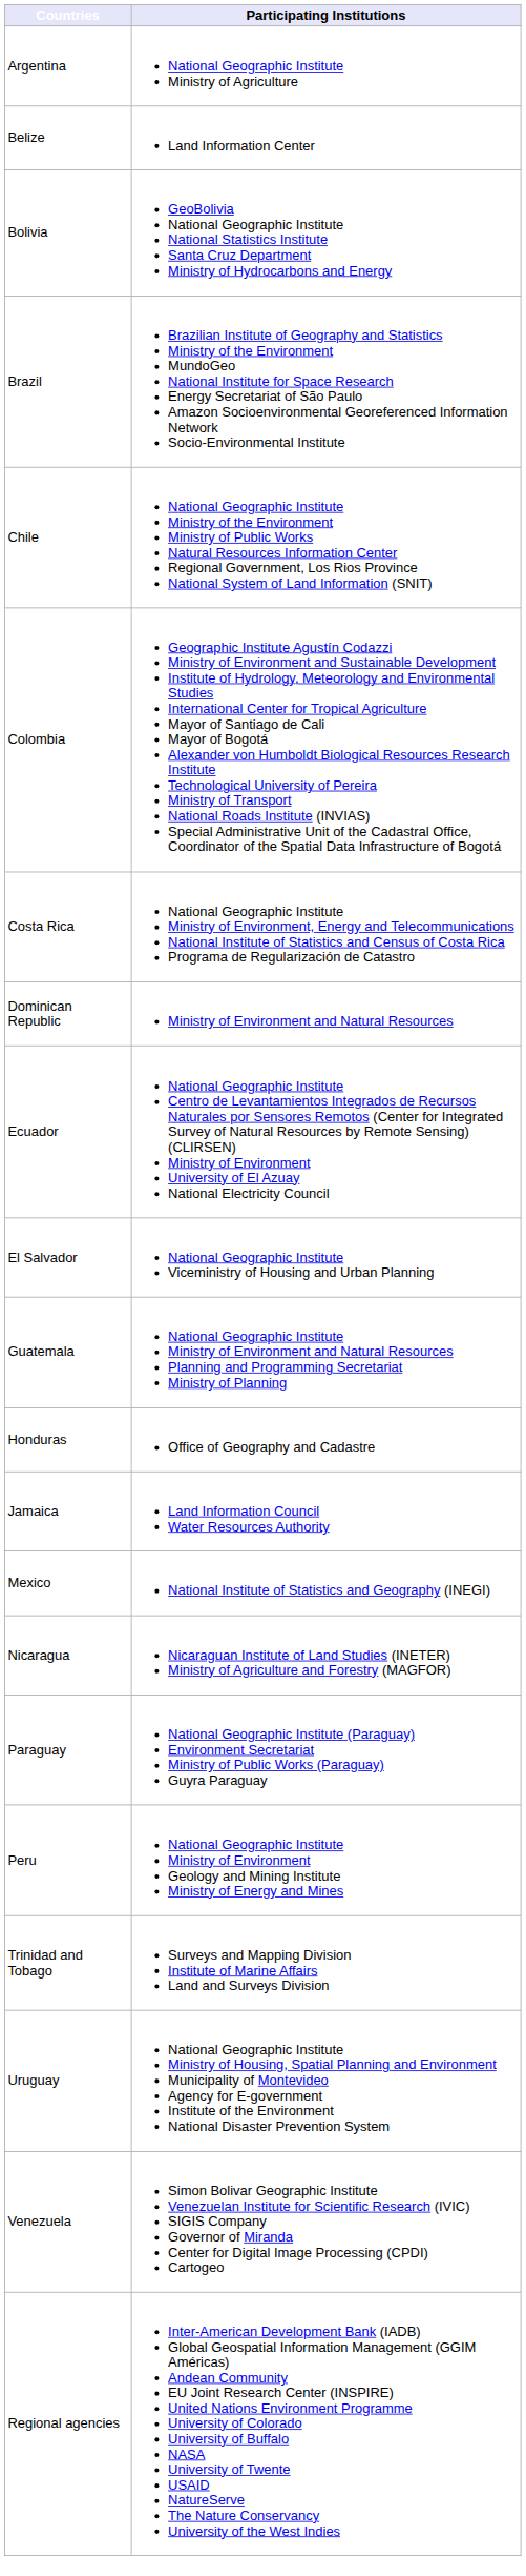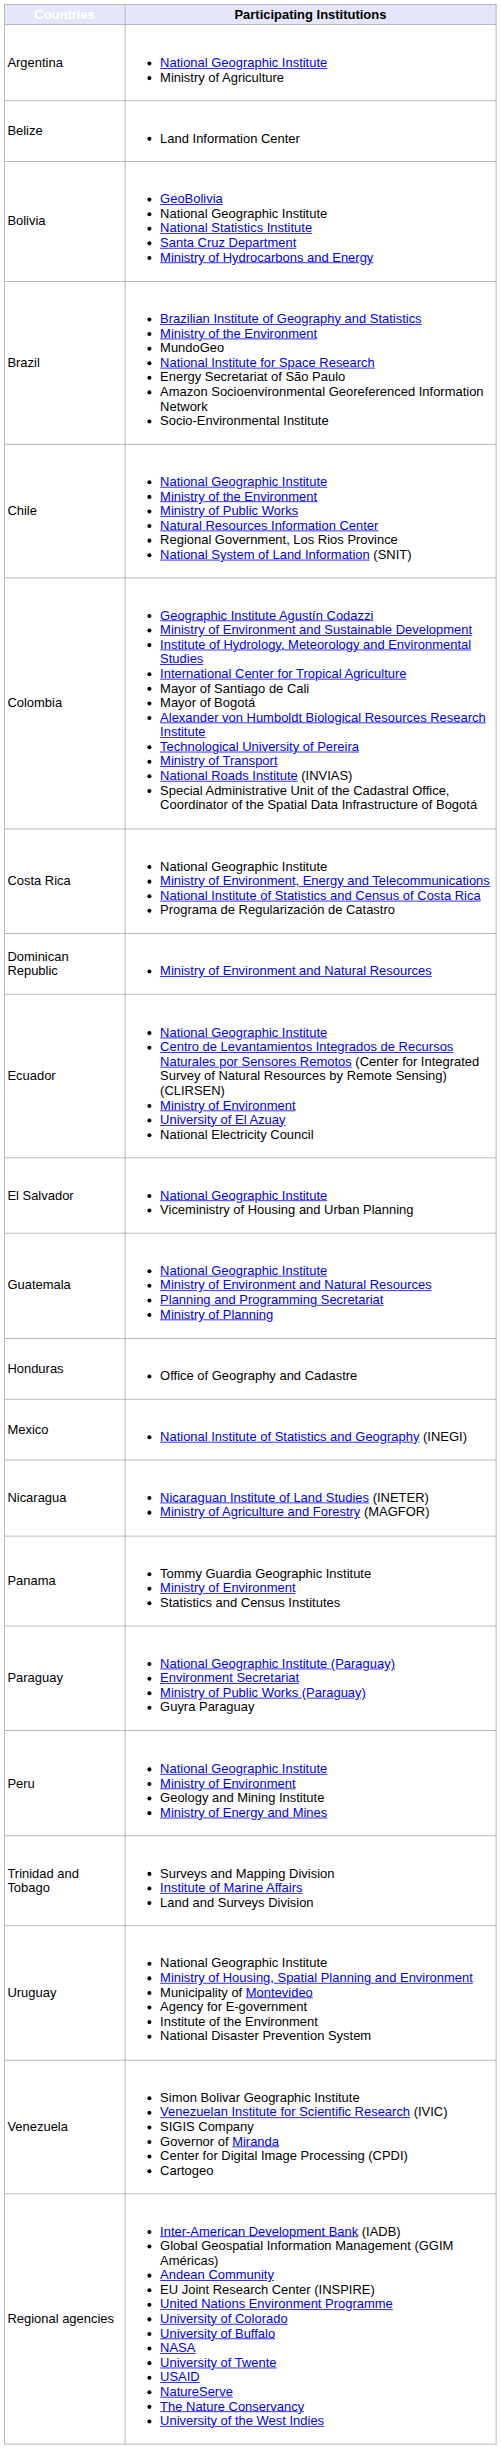- row: Jamaica | Land Information Council Water Resources Authority
+ row: Panama | Tommy Guardia Geographic Institute Ministry of Environment Statistics and Census Institutes
